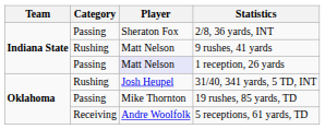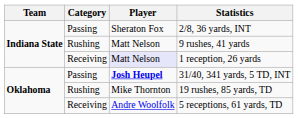1 reception, 26 yards | Category: Passing -> Receiving
31/40, 341 yards, 5 TD, INT | Category: Rushing -> Passing
31/40, 341 yards, 5 TD, INT | Player: normal -> bold
19 rushes, 85 yards, TD | Category: Passing -> Rushing
